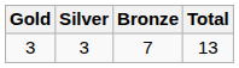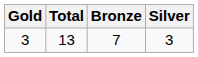columns swapped: Silver <-> Total
